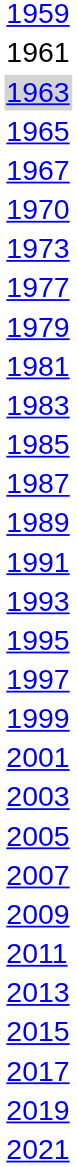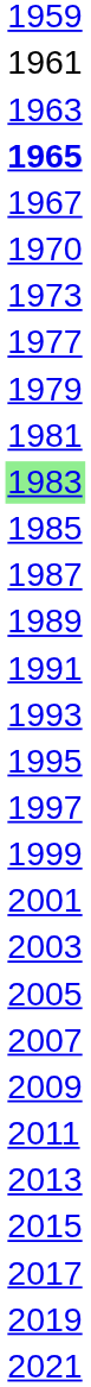1963 | column 1: lightgrey background -> no background
1965 | column 1: normal -> bold
1983 | column 1: no background -> lightgreen background
